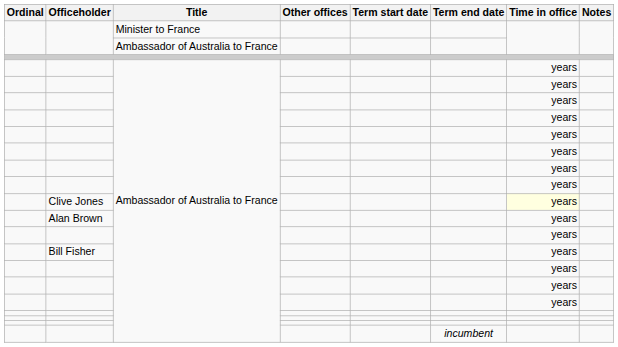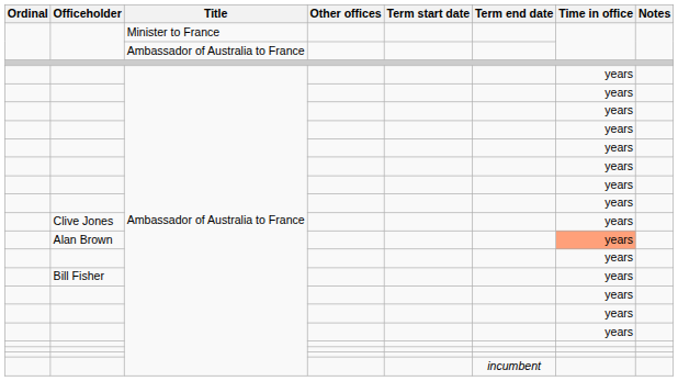Clive Jones | Time in office: lightyellow background -> no background
Alan Brown | Time in office: no background -> lightsalmon background
